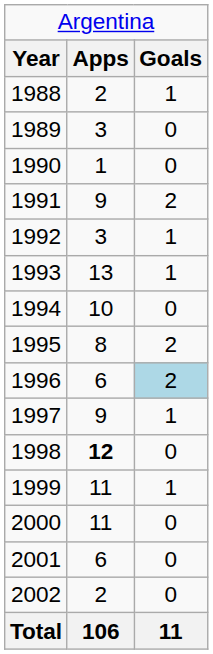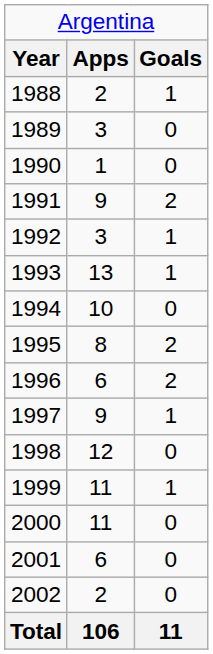1996 | column 3: lightblue background -> no background
1998 | column 2: bold -> normal
